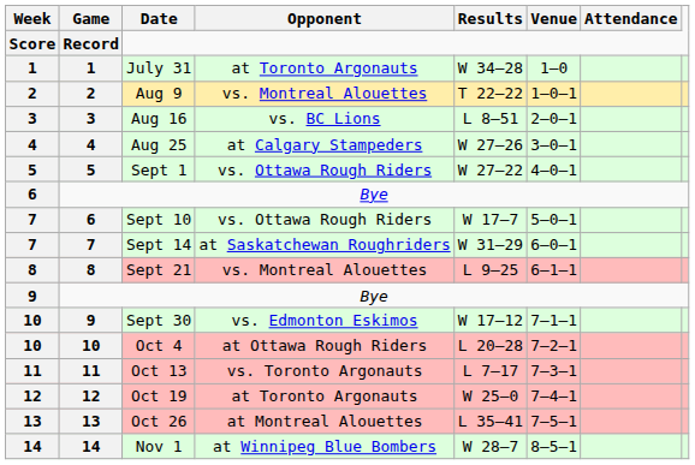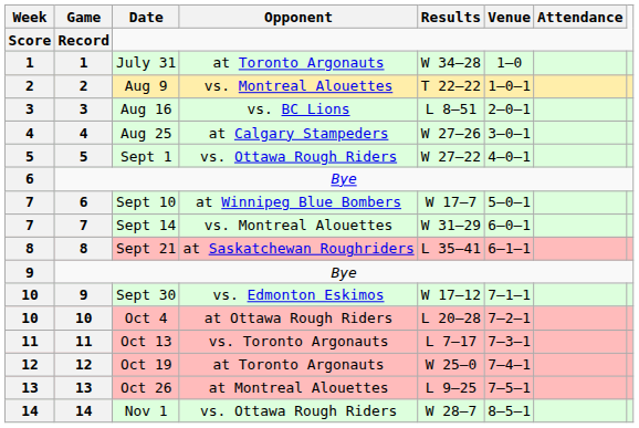Sept 10 | Opponent: vs. Ottawa Rough Riders -> at Winnipeg Blue Bombers
Sept 14 | Opponent: at Saskatchewan Roughriders -> vs. Montreal Alouettes
Sept 21 | Opponent: vs. Montreal Alouettes -> at Saskatchewan Roughriders
Sept 21 | Results: L 9–25 -> L 35–41
Oct 26 | Results: L 35–41 -> L 9–25
Nov 1 | Opponent: at Winnipeg Blue Bombers -> vs. Ottawa Rough Riders
